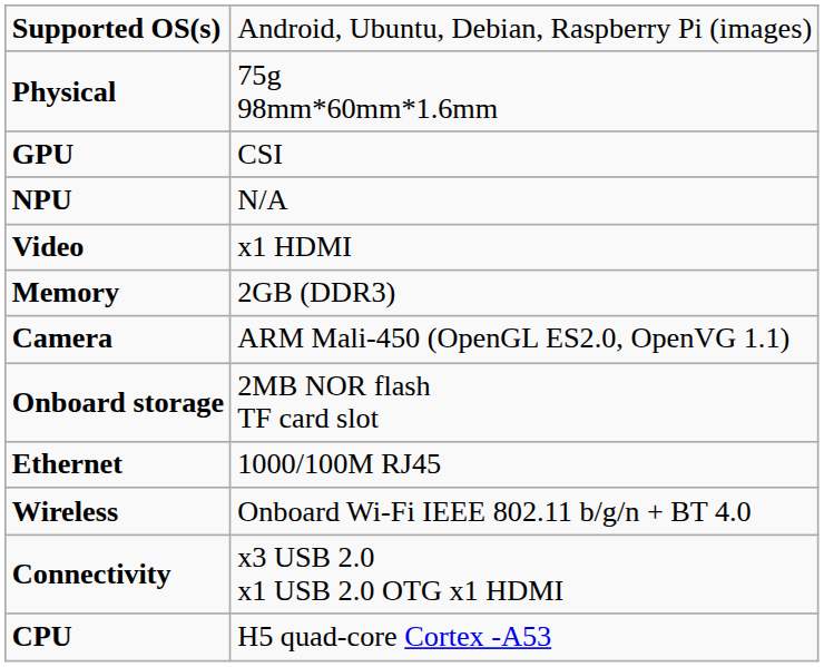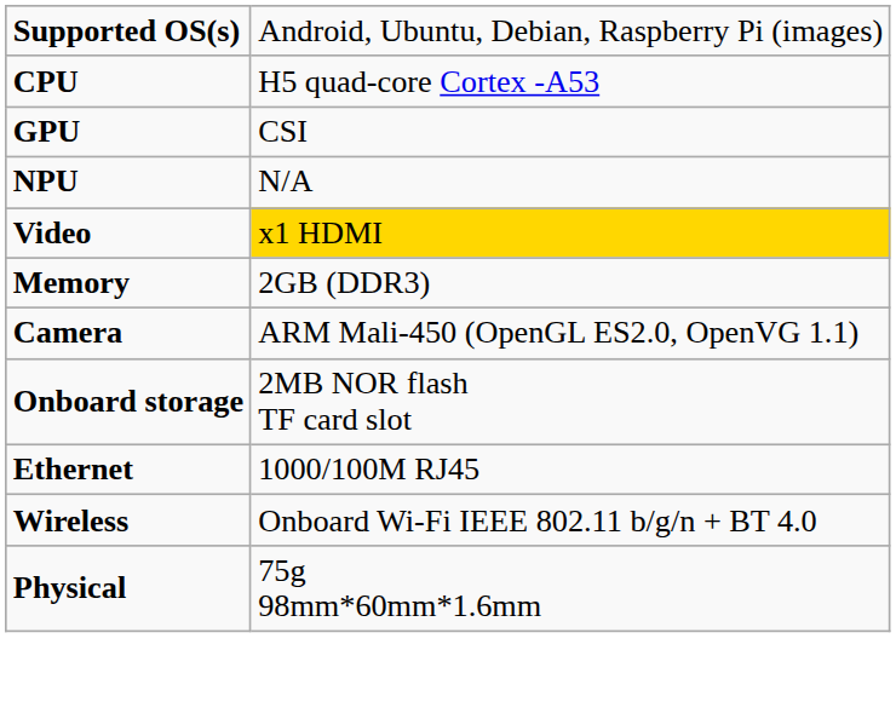rows swapped: CPU <-> Physical
Video | column 2: no background -> gold background
- row: Connectivity | x3 USB 2.0 x1 USB 2.0 OTG x1 HDMI
